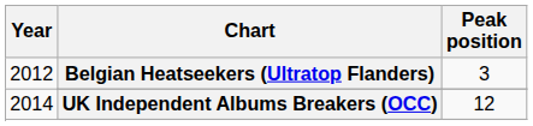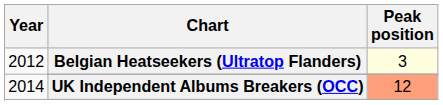Belgian Heatseekers (Ultratop Flanders) | Peak position: no background -> lightyellow background
UK Independent Albums Breakers (OCC) | Peak position: no background -> lightsalmon background
